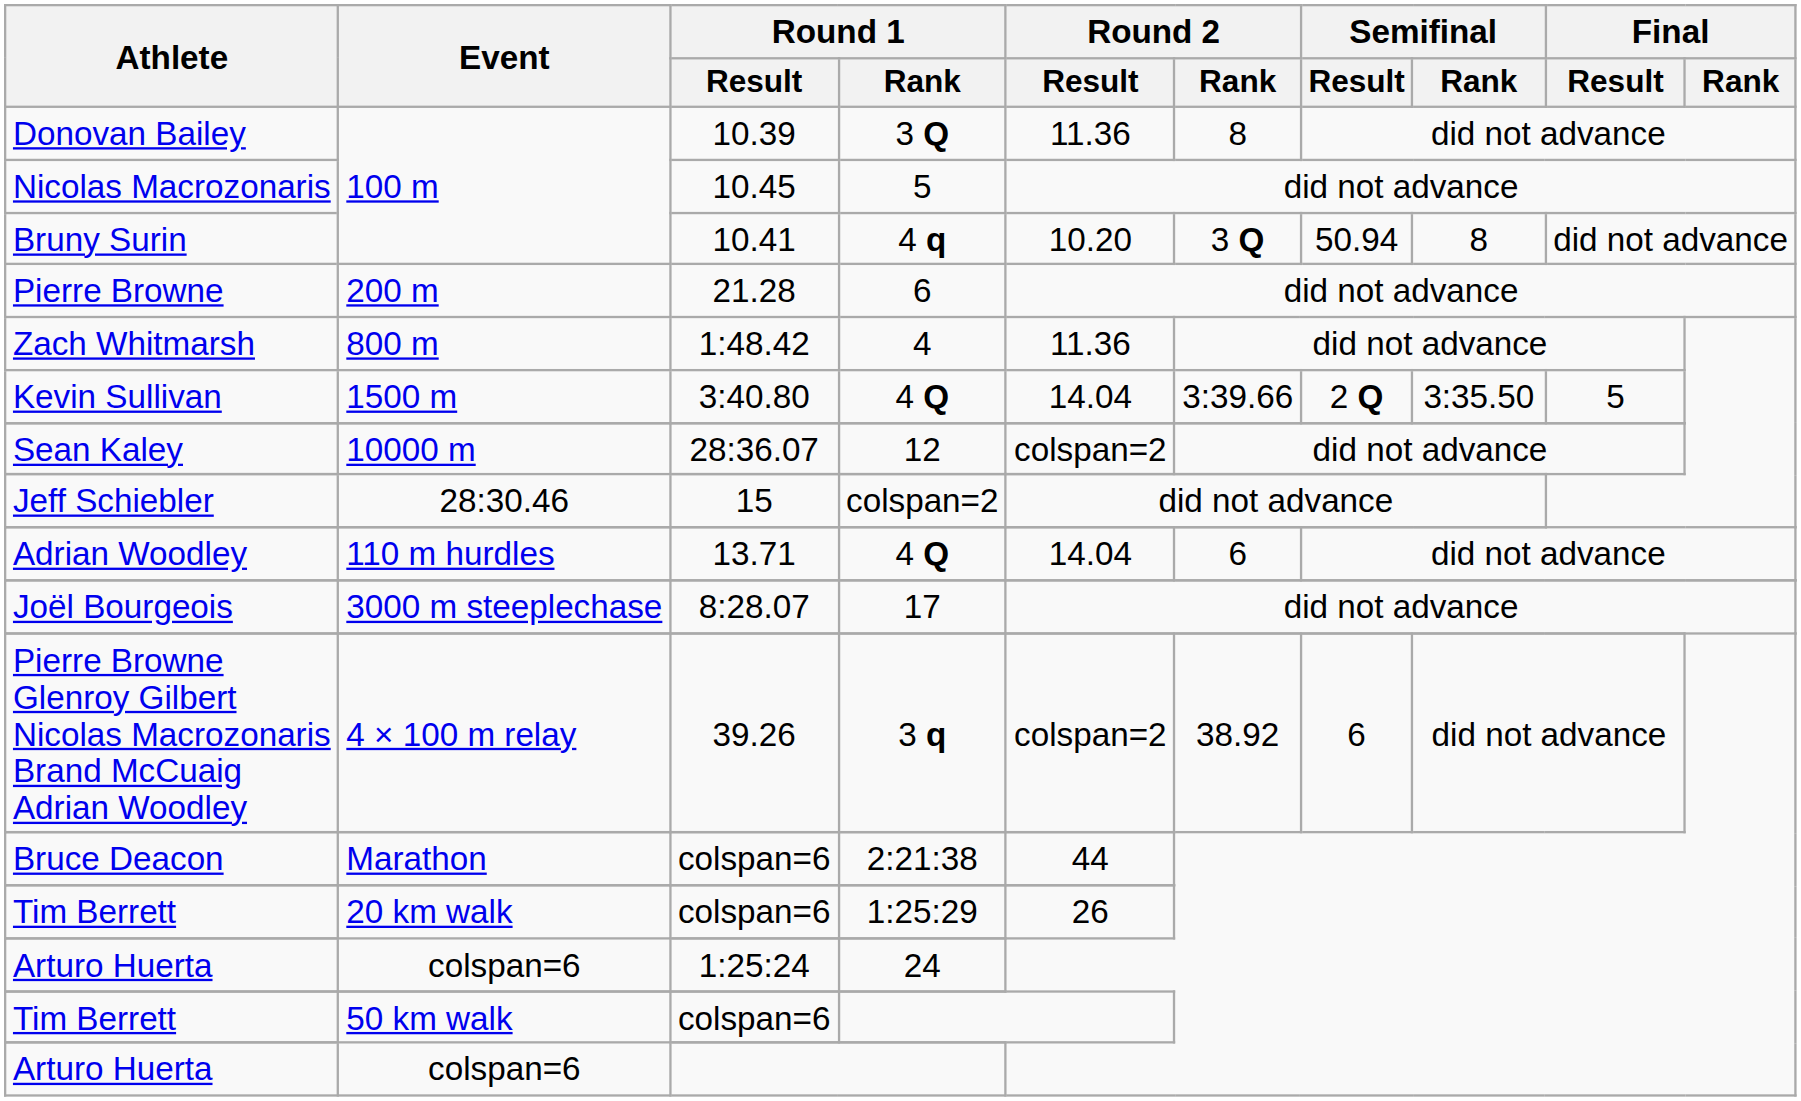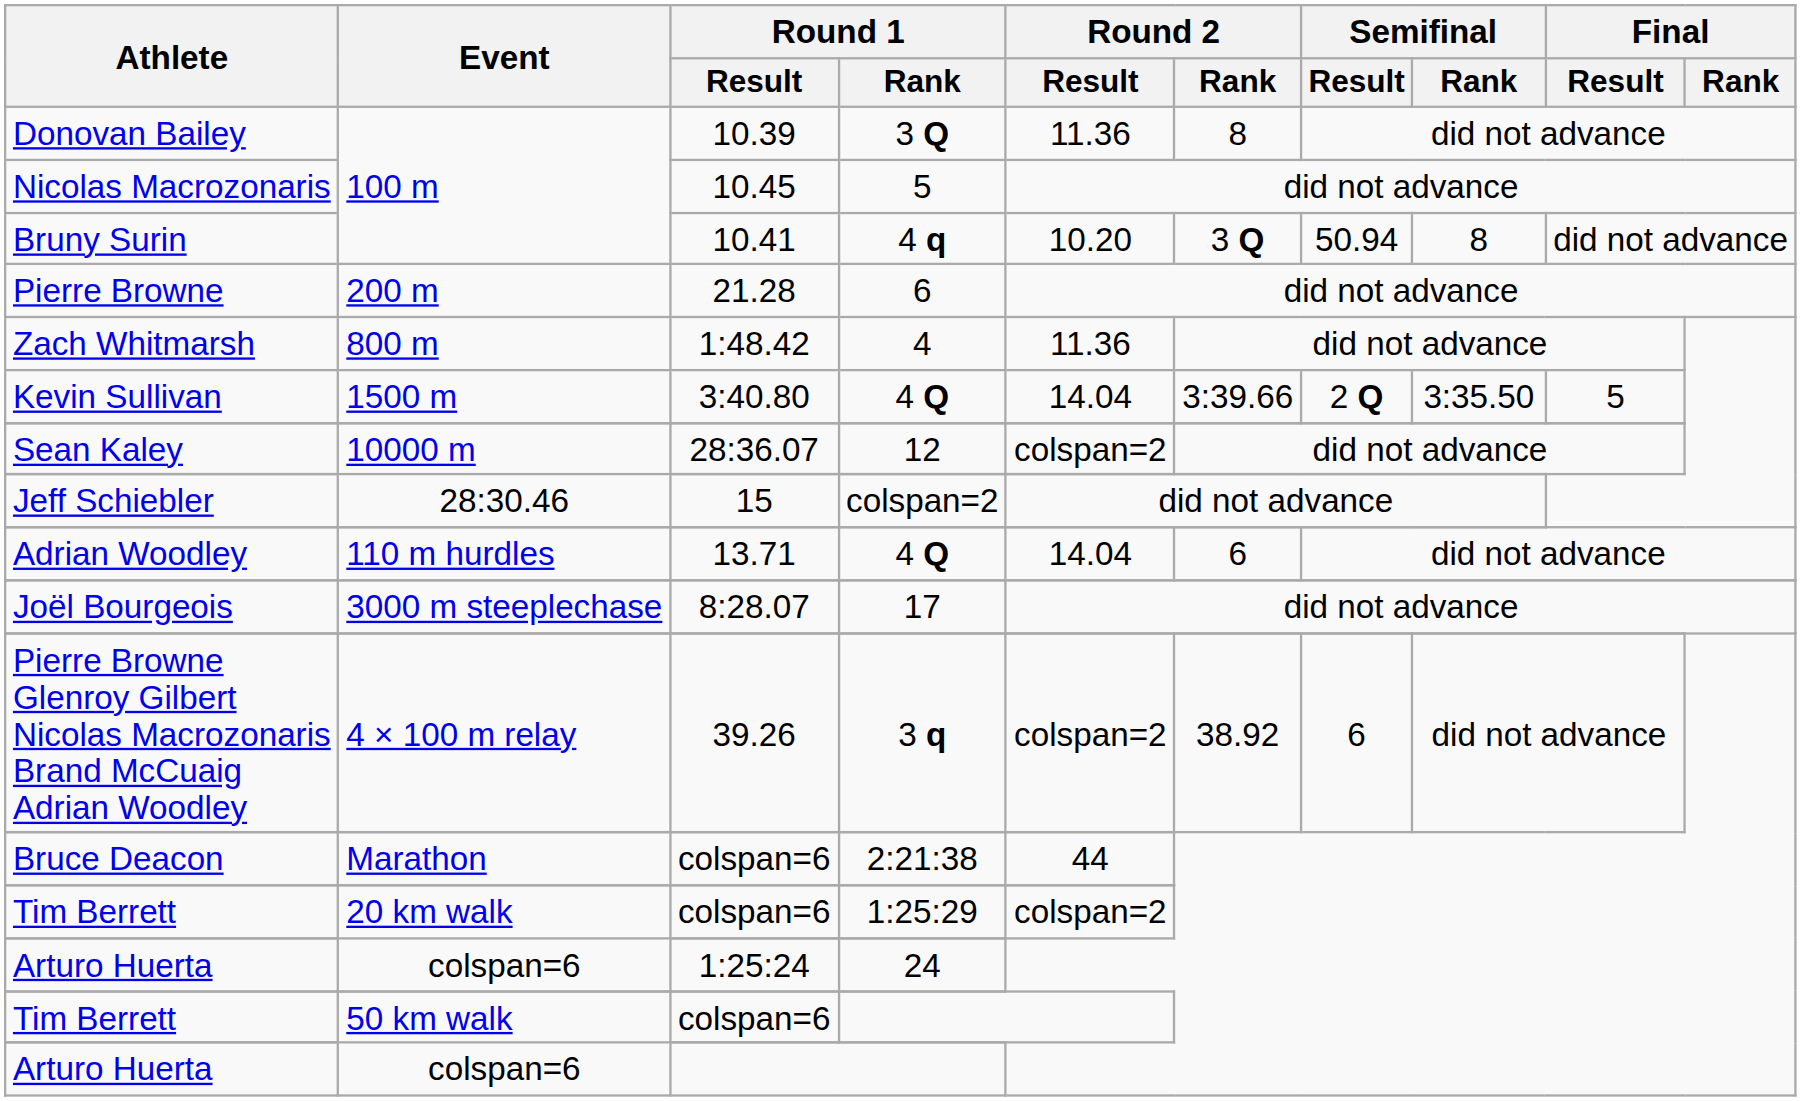Tim Berrett / 1:25:29 | Round 2 / Result: 26 -> colspan=2
